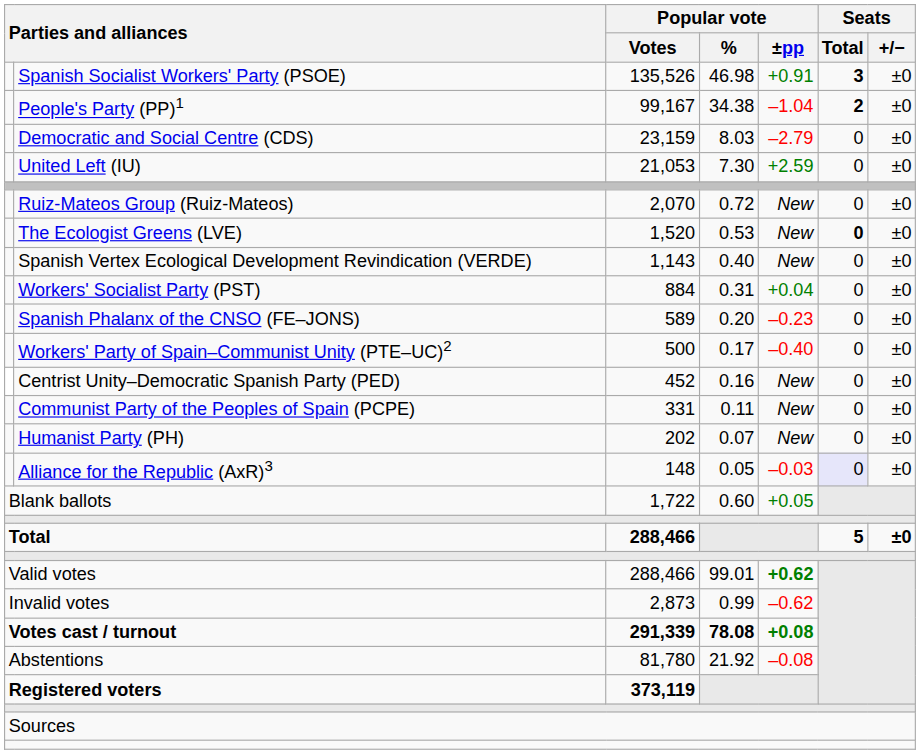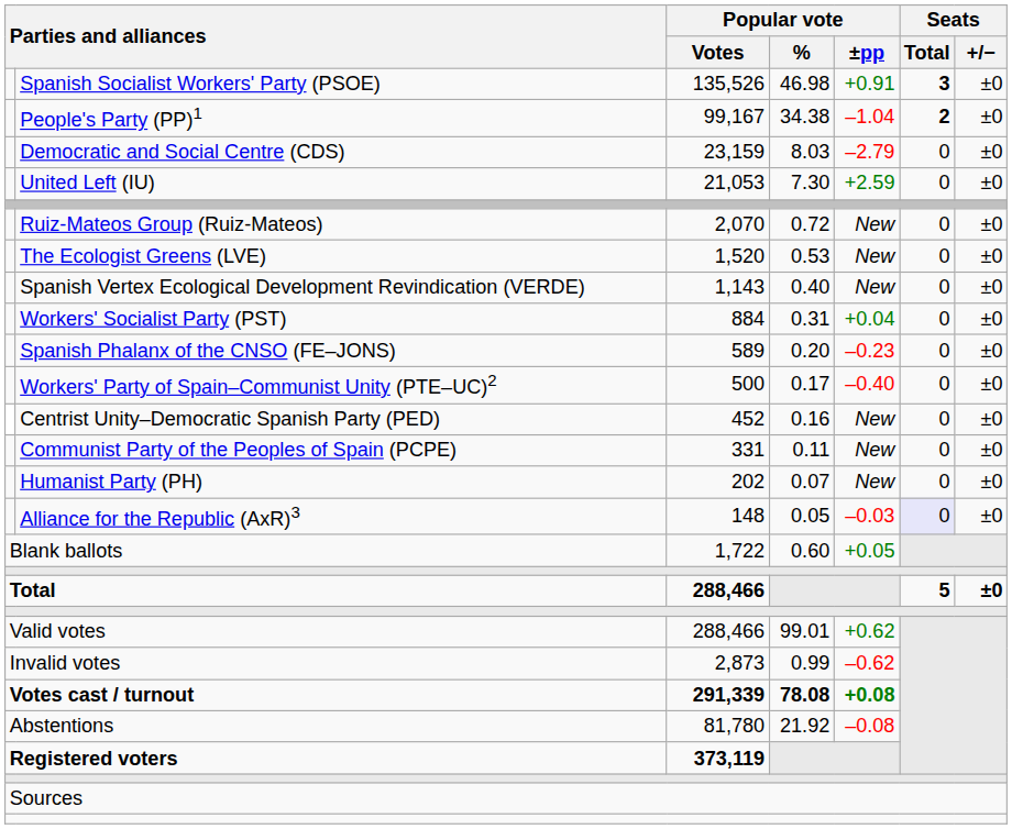The Ecologist Greens (LVE) | Seats / Total: bold -> normal
Valid votes | Popular vote / ±pp: bold -> normal
